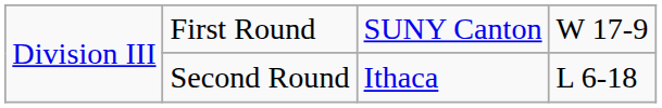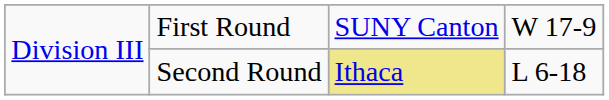Division III / Second Round | column 3: no background -> khaki background
